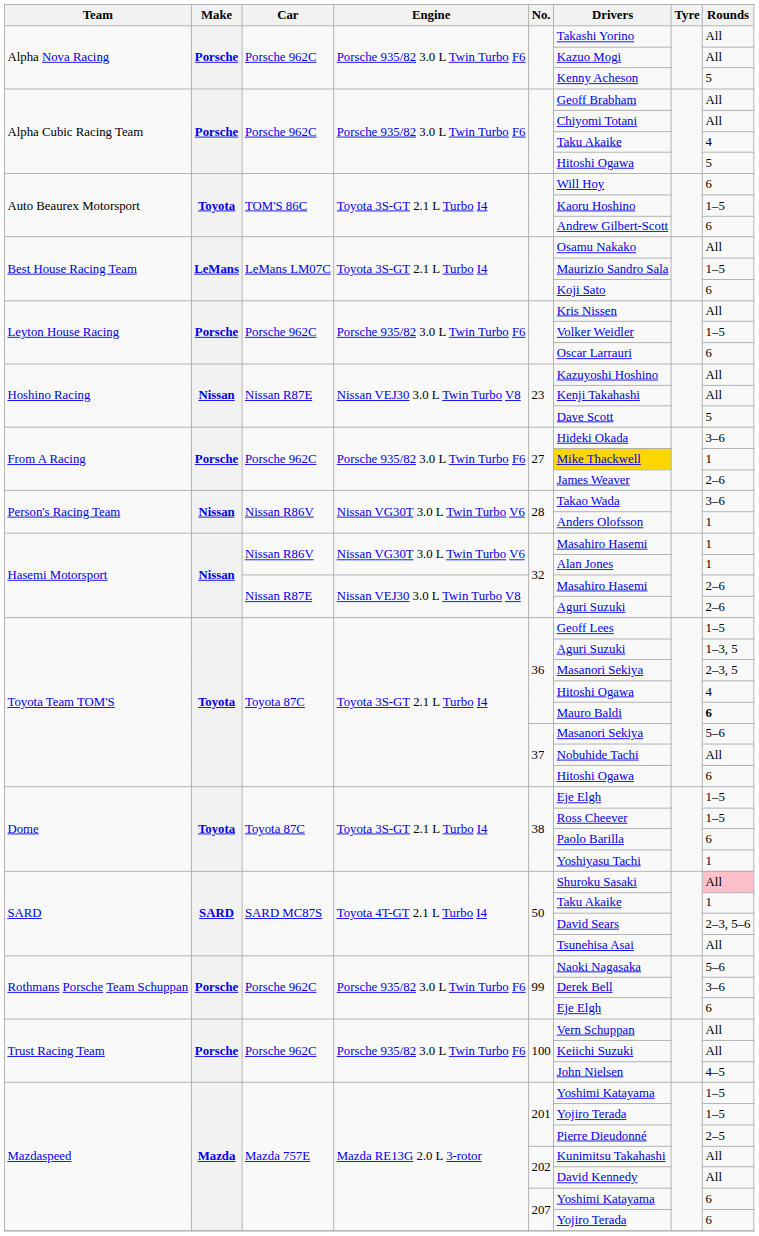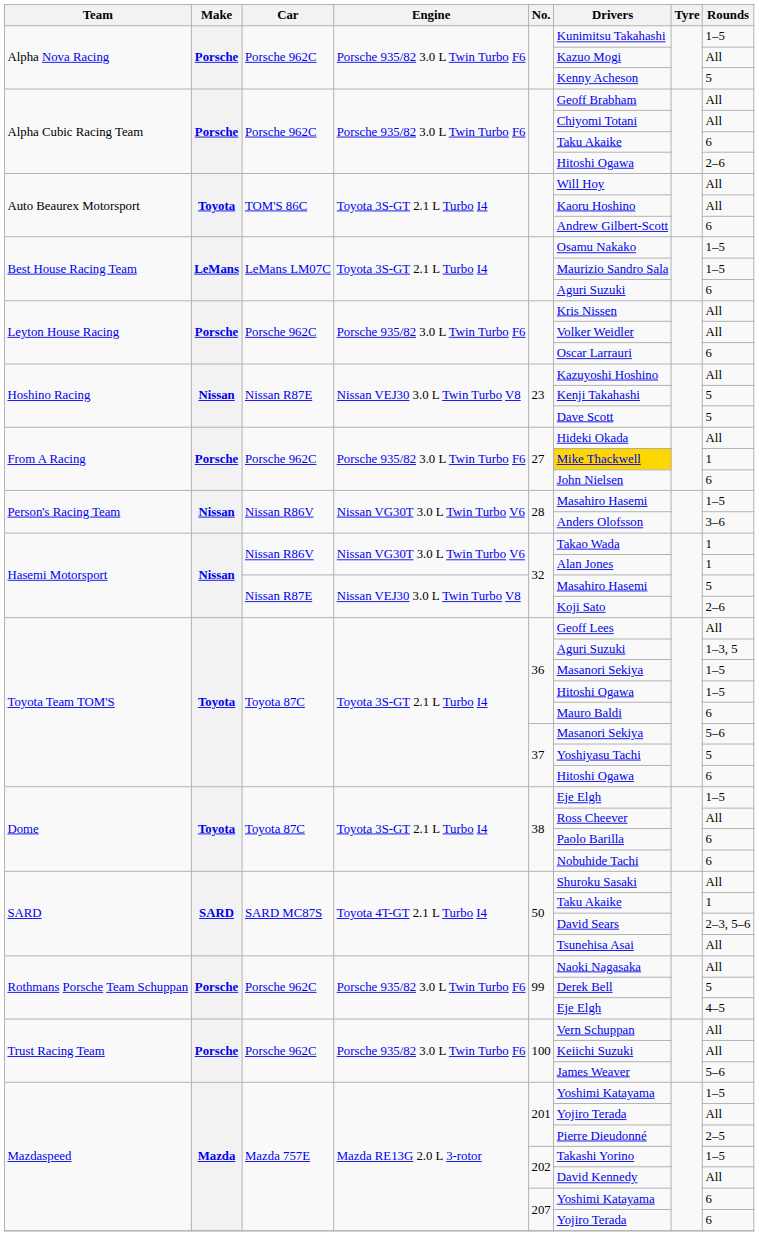row 2 | Drivers: Takashi Yorino -> Kunimitsu Takahashi
row 2 | Rounds: All -> 1–5
row 7 | Rounds: 4 -> 6
row 8 | Rounds: 5 -> 2–6
row 9 | Rounds: 6 -> All
row 10 | Rounds: 1–5 -> All
row 12 | Rounds: All -> 1–5
row 14 | Drivers: Koji Sato -> Aguri Suzuki
row 16 | Rounds: 1–5 -> All
row 19 | Rounds: All -> 5
row 21 | Rounds: 3–6 -> All
row 23 | Drivers: James Weaver -> John Nielsen
row 23 | Rounds: 2–6 -> 6
row 24 | Drivers: Takao Wada -> Masahiro Hasemi
row 24 | Rounds: 3–6 -> 1–5
row 25 | Rounds: 1 -> 3–6
row 26 | Drivers: Masahiro Hasemi -> Takao Wada
row 28 | Rounds: 2–6 -> 5
row 29 | Drivers: Aguri Suzuki -> Koji Sato
row 30 | Rounds: 1–5 -> All
row 32 | Rounds: 2–3, 5 -> 1–5
row 33 | Rounds: 4 -> 1–5
row 34 | Rounds: bold -> normal
row 36 | Drivers: Nobuhide Tachi -> Yoshiyasu Tachi
row 36 | Rounds: All -> 5
row 39 | Rounds: 1–5 -> All
row 41 | Drivers: Yoshiyasu Tachi -> Nobuhide Tachi
row 41 | Rounds: 1 -> 6
row 42 | Rounds: pink background -> no background
row 46 | Rounds: 5–6 -> All
row 47 | Rounds: 3–6 -> 5
row 48 | Rounds: 6 -> 4–5
row 51 | Drivers: John Nielsen -> James Weaver
row 51 | Rounds: 4–5 -> 5–6
row 53 | Rounds: 1–5 -> All
row 55 | Drivers: Kunimitsu Takahashi -> Takashi Yorino
row 55 | Rounds: All -> 1–5
